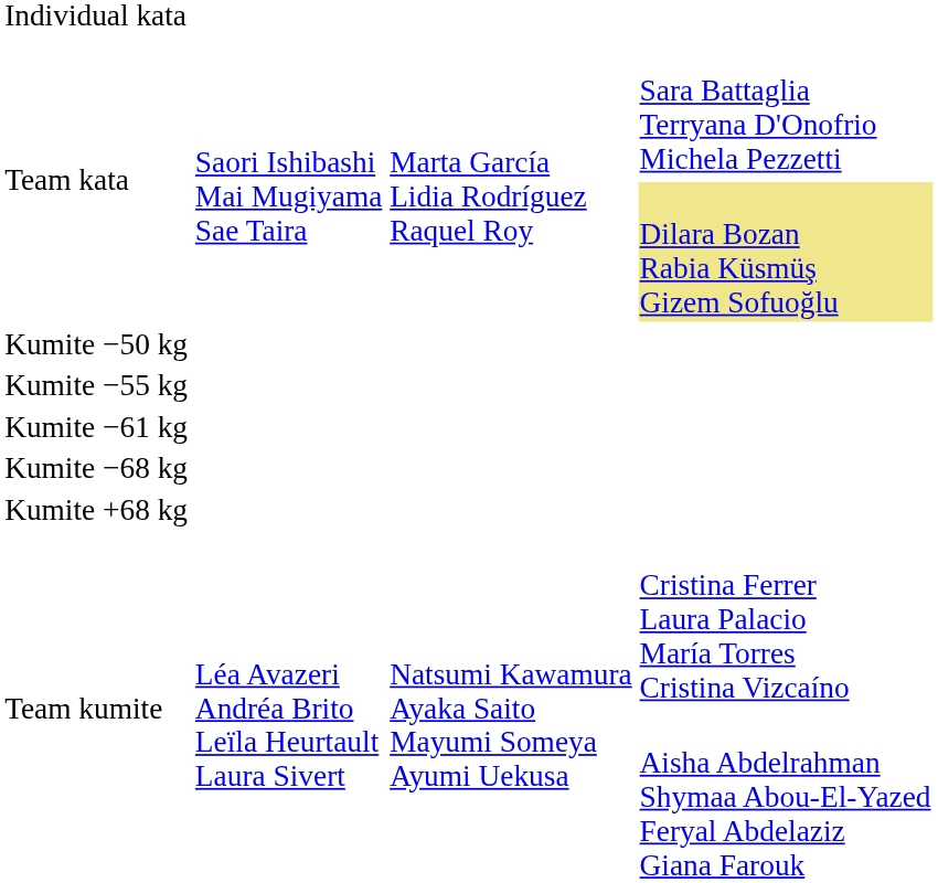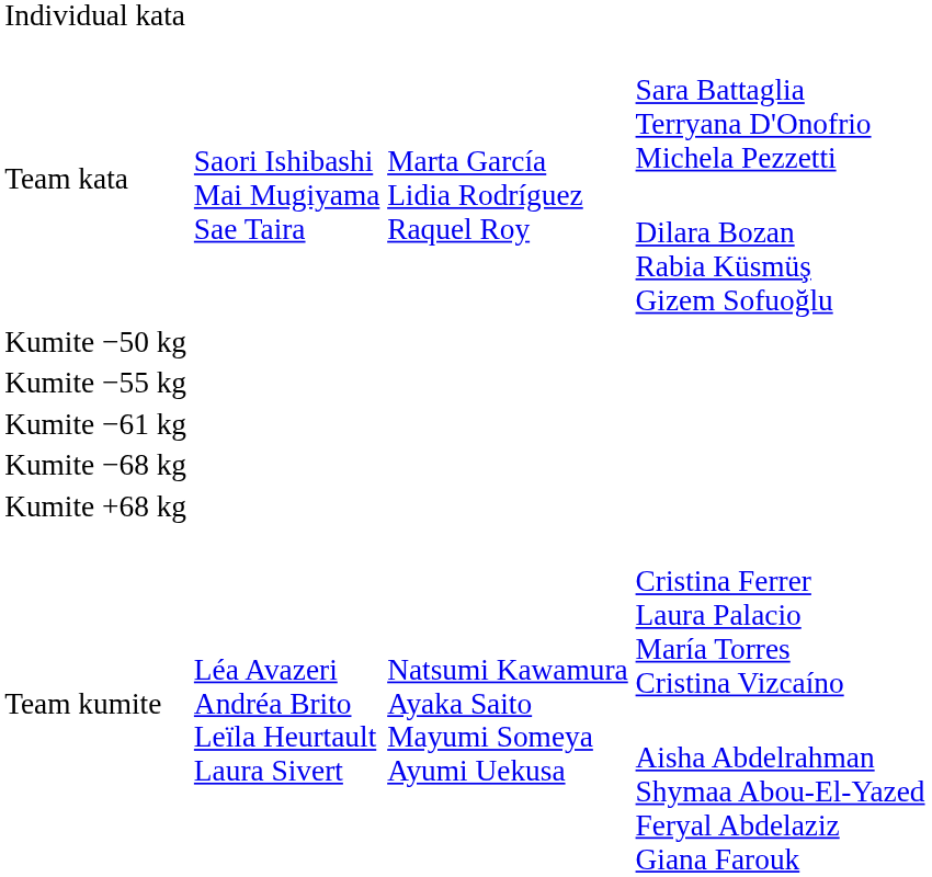Team kata / Dilara Bozan Rabia Küsmüş Gizem Sofuoğlu | column 4: khaki background -> no background
